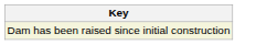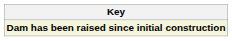row 2 | column 1: normal -> bold
